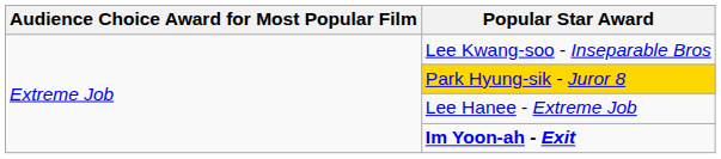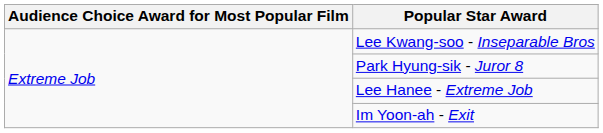Park Hyung-sik - Juror 8 | Popular Star Award: gold background -> no background
Im Yoon-ah - Exit | Popular Star Award: bold -> normal
